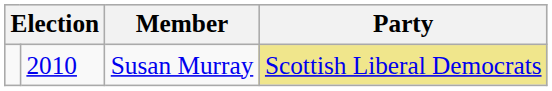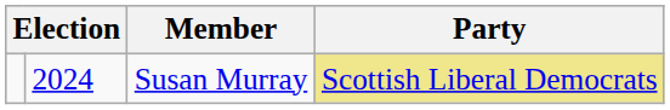Susan Murray | column 2: 2010 -> 2024
